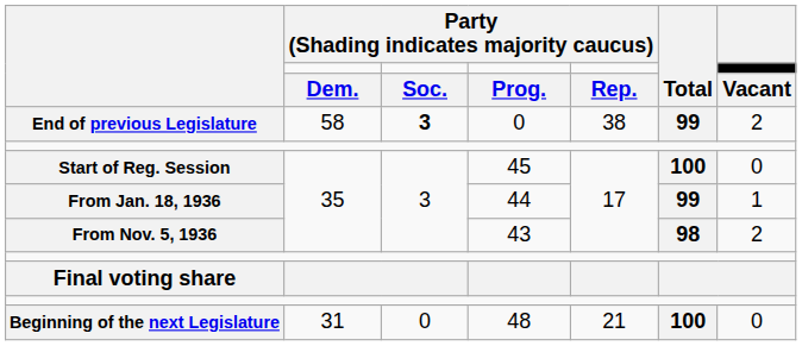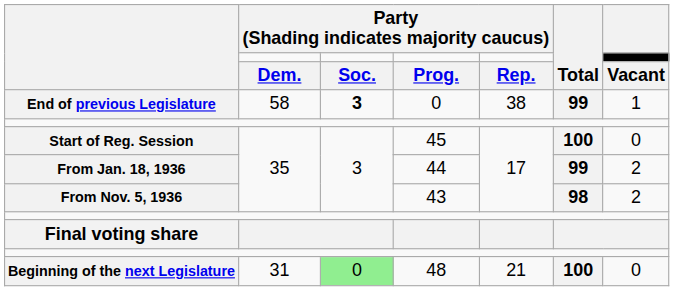End of previous Legislature | column 7: 2 -> 1
From Jan. 18, 1936 | column 7: 1 -> 2
Beginning of the next Legislature | column 3: no background -> lightgreen background
